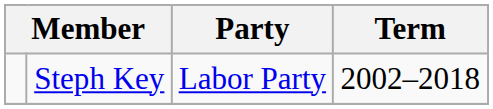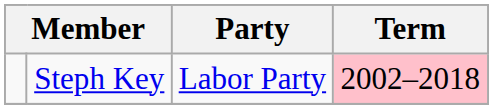Steph Key | Term: no background -> pink background
